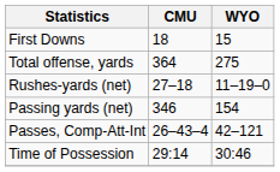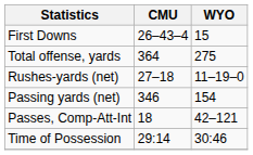First Downs | CMU: 18 -> 26–43–4
Passes, Comp-Att-Int | CMU: 26–43–4 -> 18
